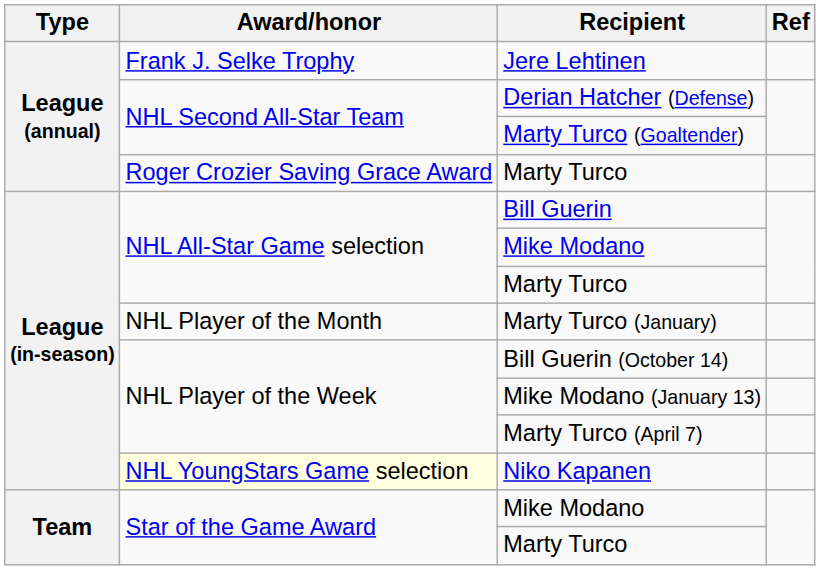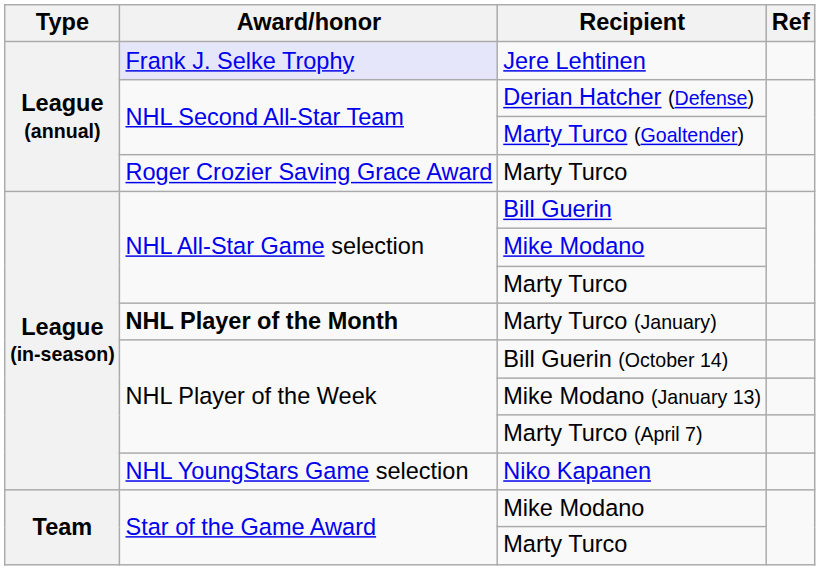Jere Lehtinen | Award/honor: no background -> lavender background
Marty Turco (January) | Award/honor: normal -> bold
Niko Kapanen | Award/honor: lightyellow background -> no background
